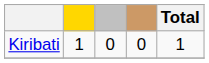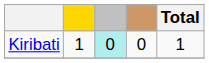Kiribati | column 3: no background -> paleturquoise background
